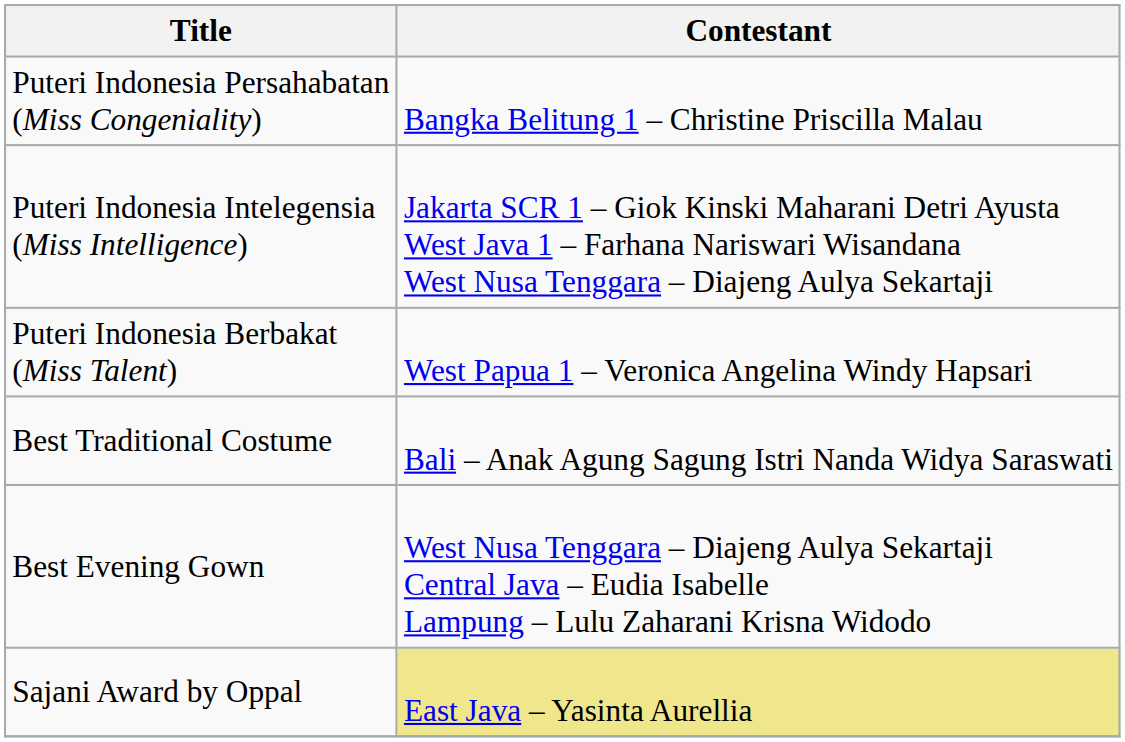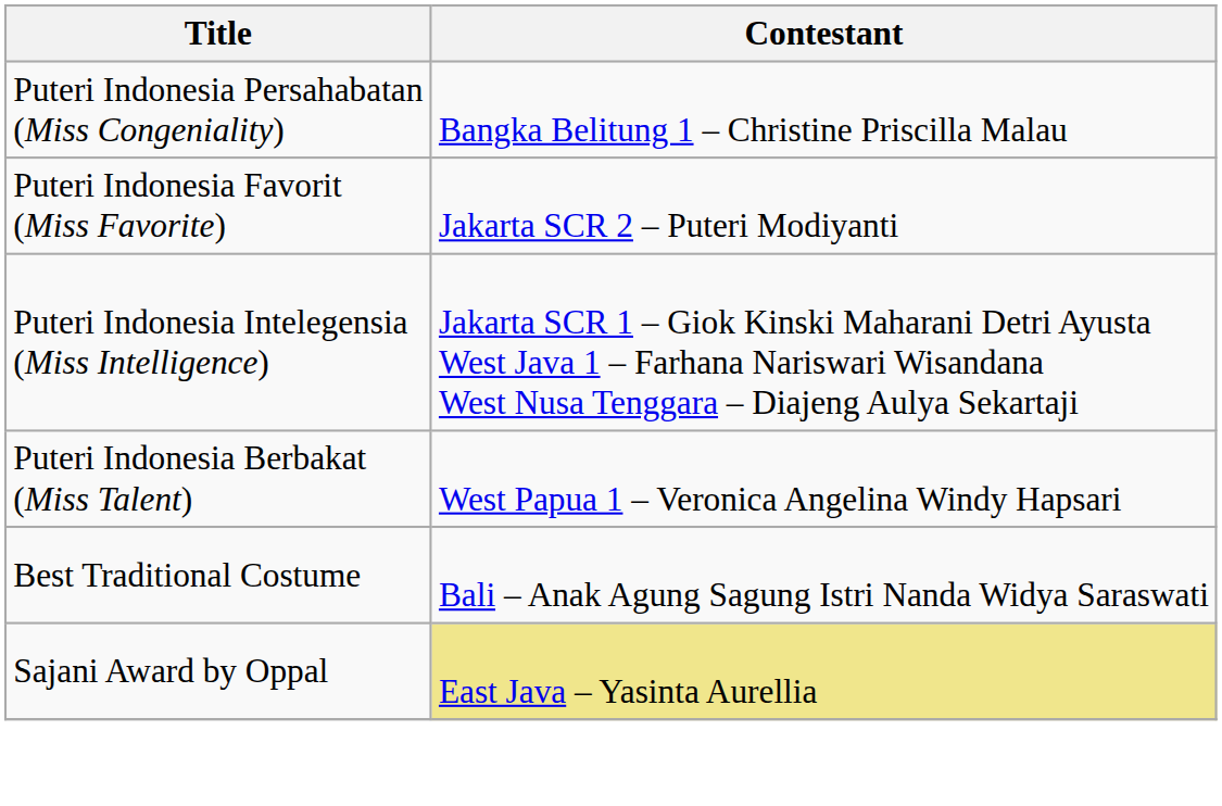+ row: Puteri Indonesia Favorit (Miss Favorite) | Jakarta SCR 2 – Puteri Modiyanti
- row: Best Evening Gown | West Nusa Tenggara – Diajeng Aulya Sekartaji Central Java – Eudia Isabelle Lampung – Lulu Zaharani Krisna Widodo
